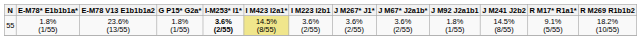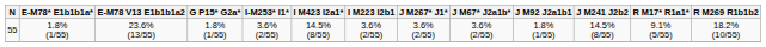55 | I-M253* I1*: bold -> normal
55 | I M423 I2a1*: khaki background -> no background
